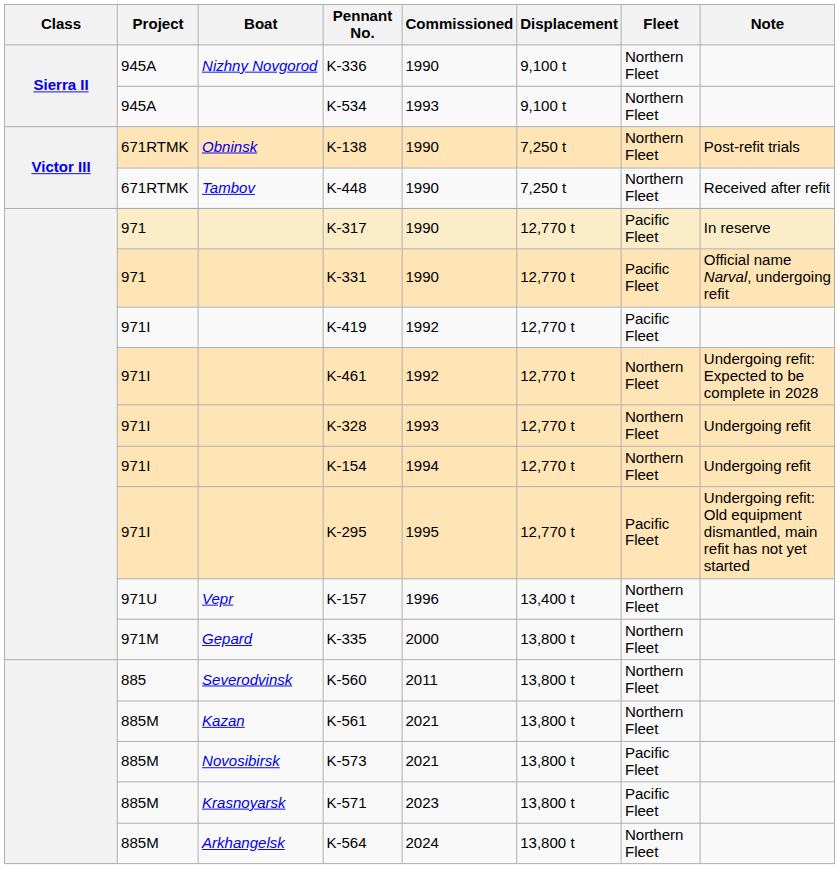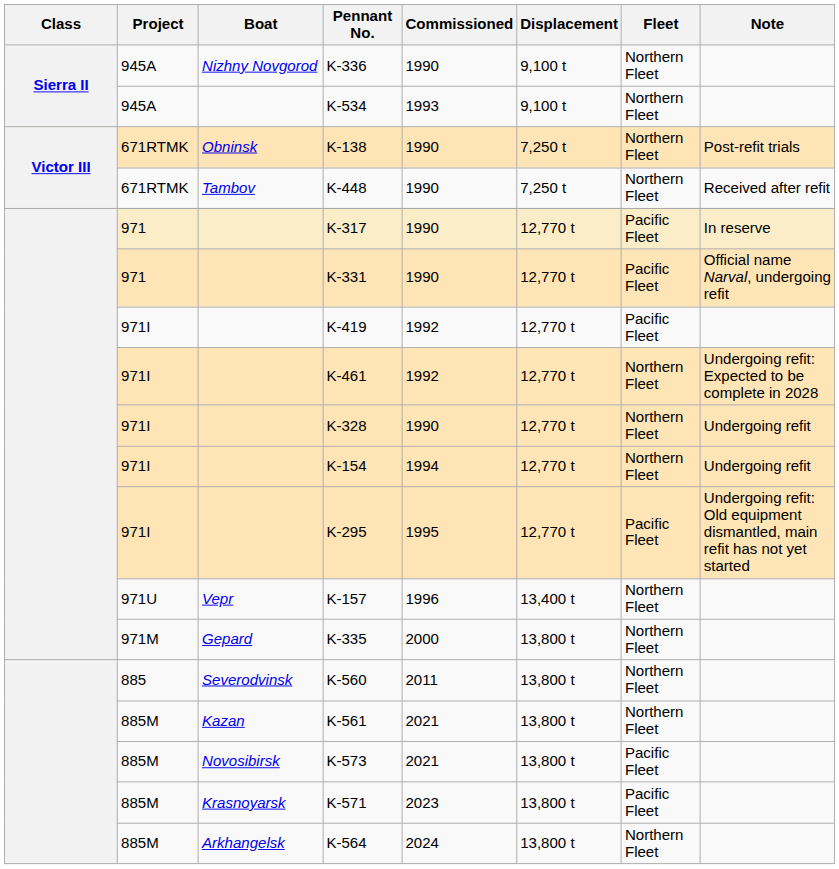K-328 | Commissioned: 1993 -> 1990
